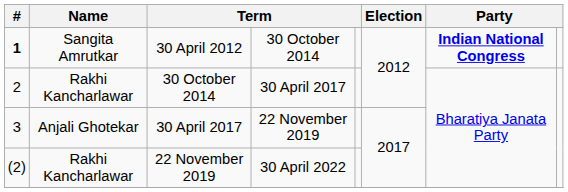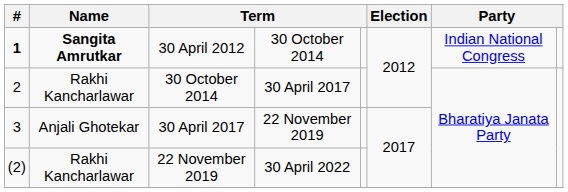30 April 2012 | Name: normal -> bold
30 April 2012 | column 7: bold -> normal
